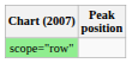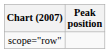scope="row" | Chart (2007): lightgreen background -> no background
